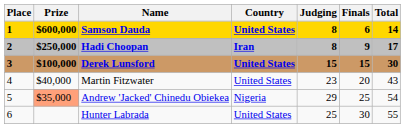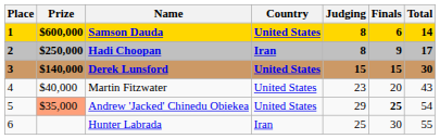Derek Lunsford | Prize: $100,000 -> $140,000
Andrew 'Jacked' Chinedu Obiekea | Country: Nigeria -> United States
Andrew 'Jacked' Chinedu Obiekea | Finals: normal -> bold
Hunter Labrada | Country: United States -> Iran
